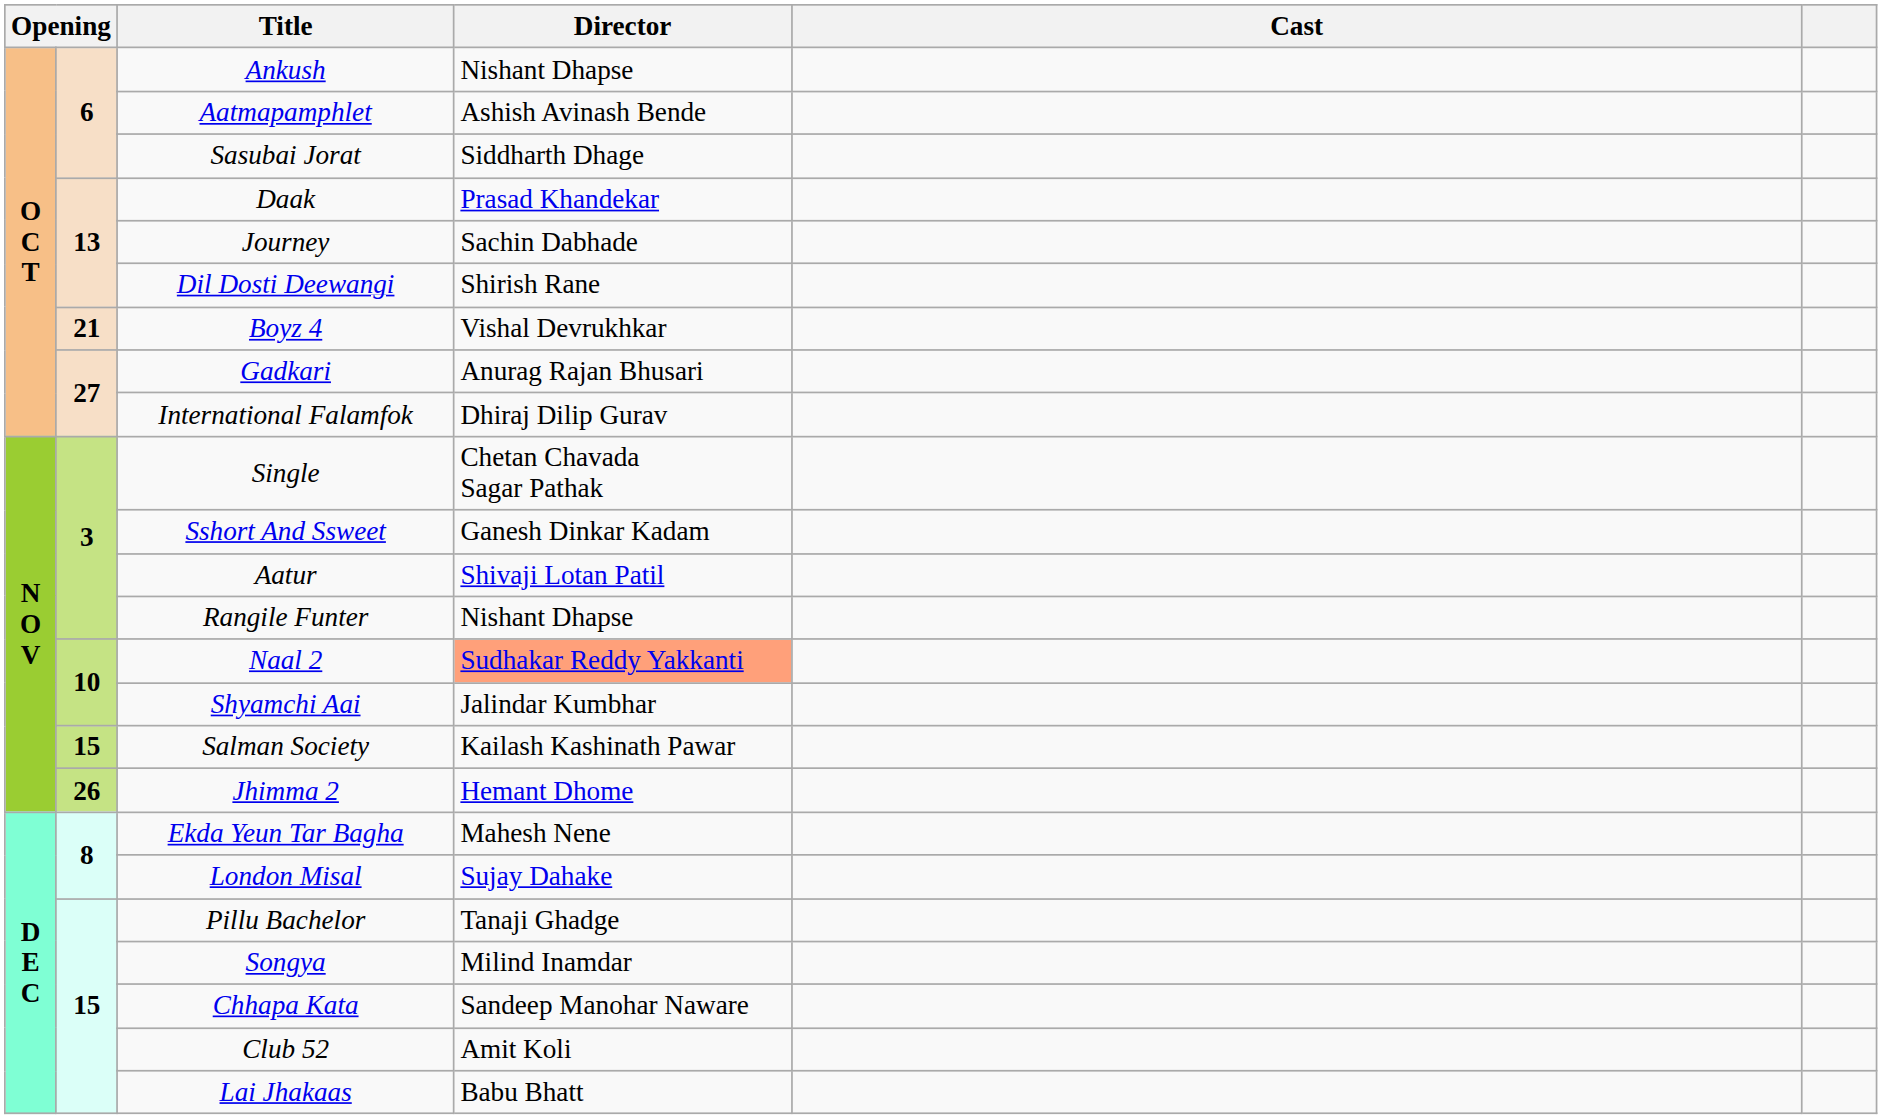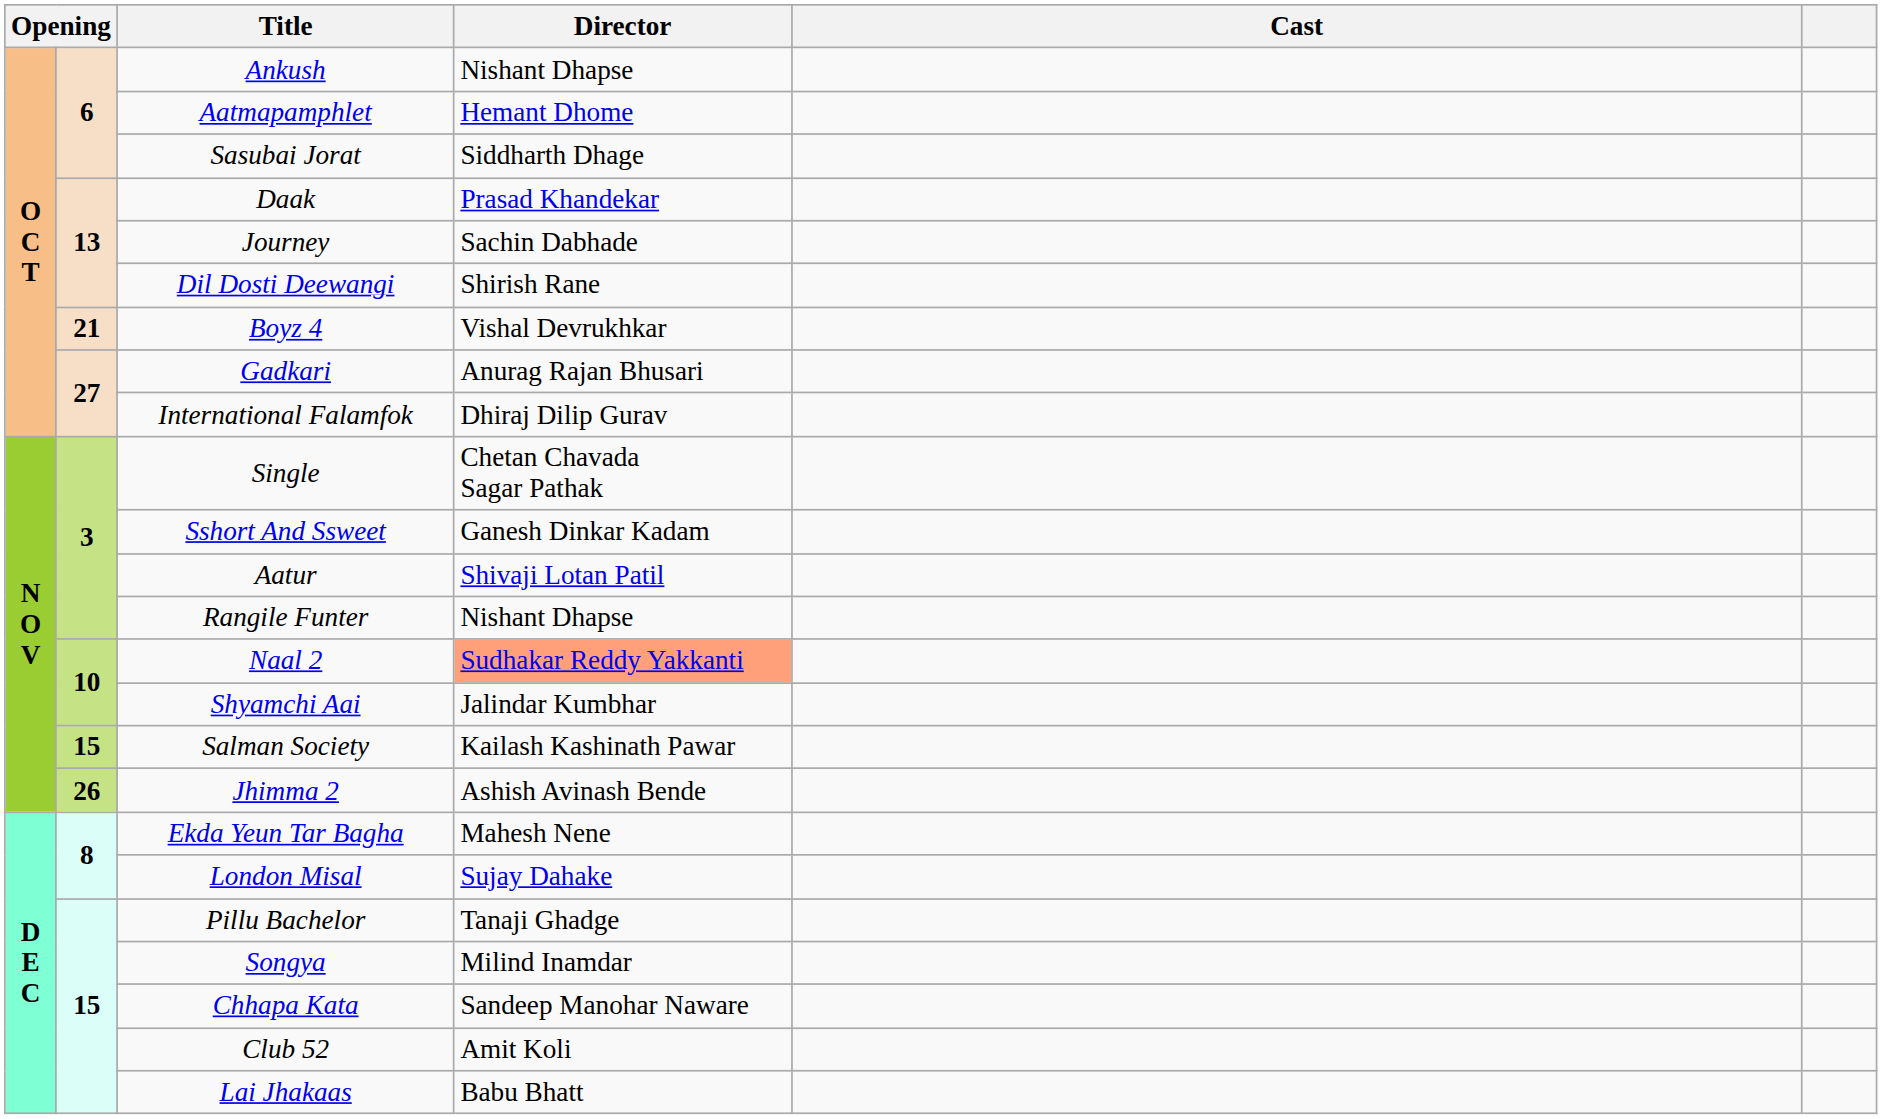Aatmapamphlet | Director: Ashish Avinash Bende -> Hemant Dhome
Jhimma 2 | Director: Hemant Dhome -> Ashish Avinash Bende
